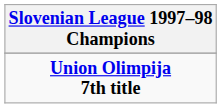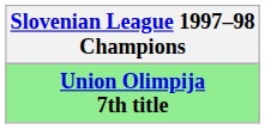row 2 | column 1: no background -> lightgreen background
